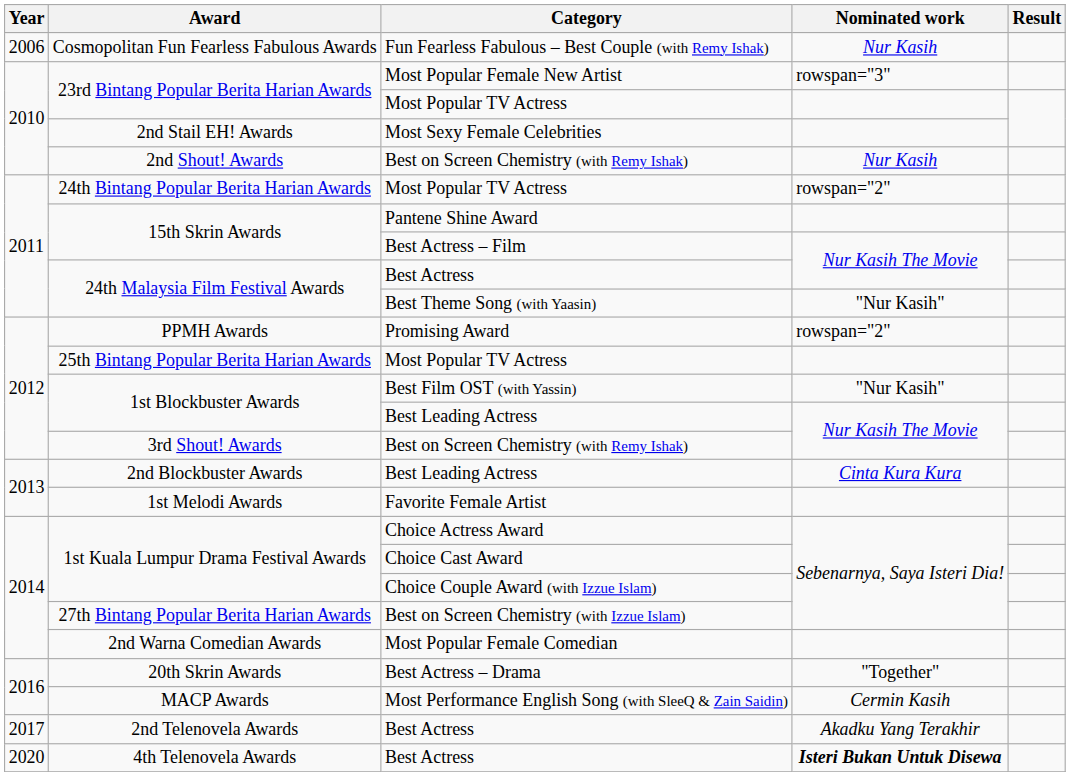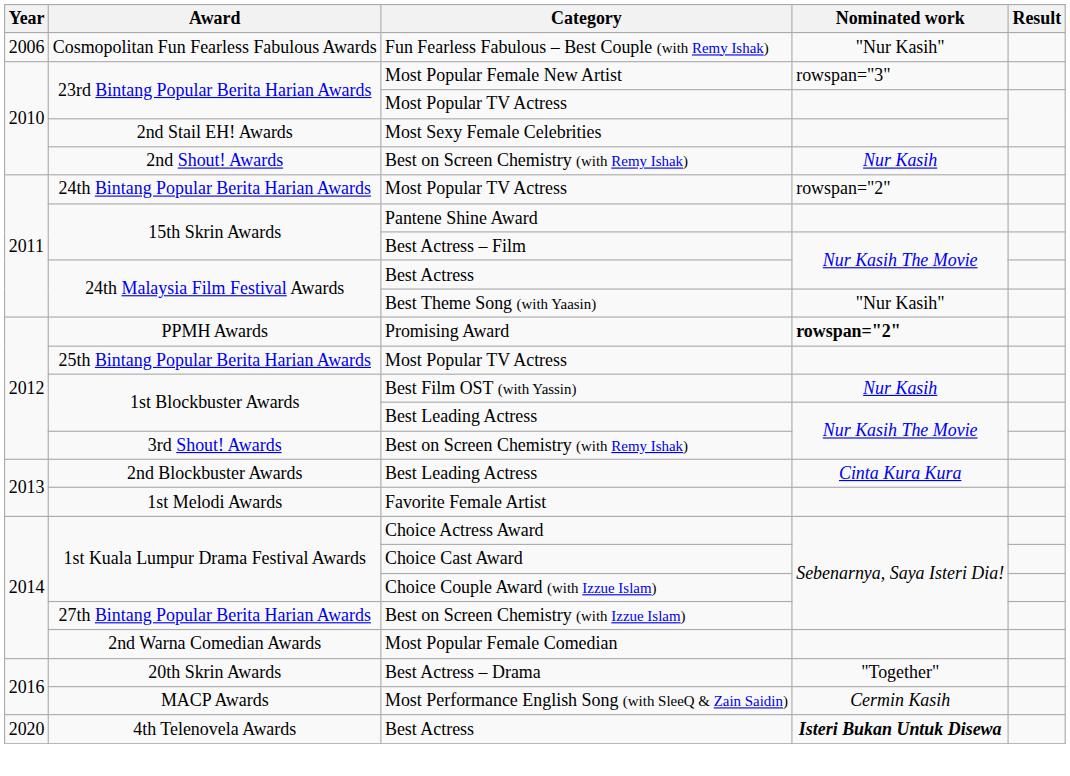Cosmopolitan Fun Fearless Fabulous Awards | Nominated work: Nur Kasih -> "Nur Kasih"
PPMH Awards | Nominated work: normal -> bold
1st Blockbuster Awards / Best Film OST (with Yassin) | Nominated work: "Nur Kasih" -> Nur Kasih
- row: 2017 | 2nd Telenovela Awards | Best Actress | Akadku Yang Terakhir
